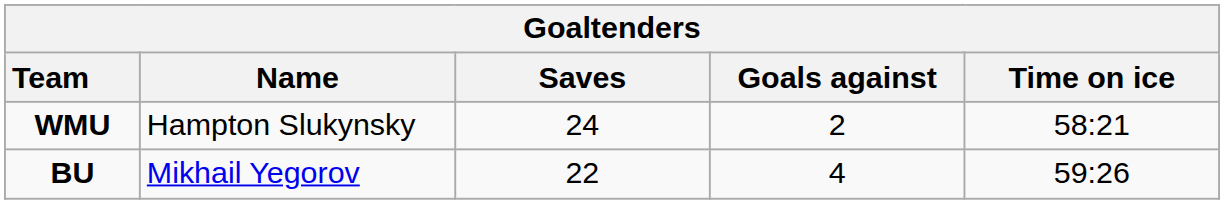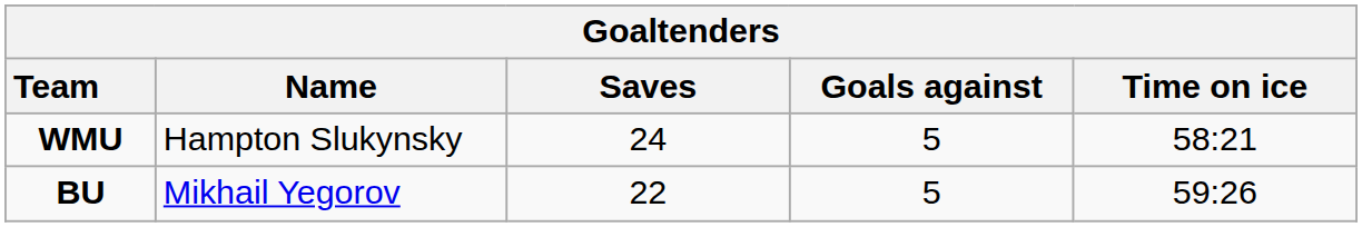WMU | Goals against: 2 -> 5
BU | Goals against: 4 -> 5
